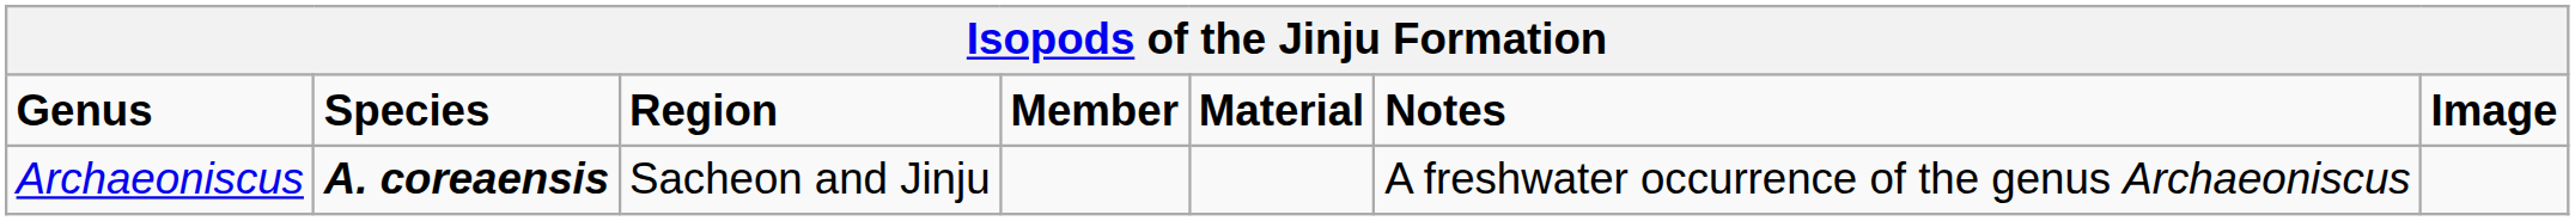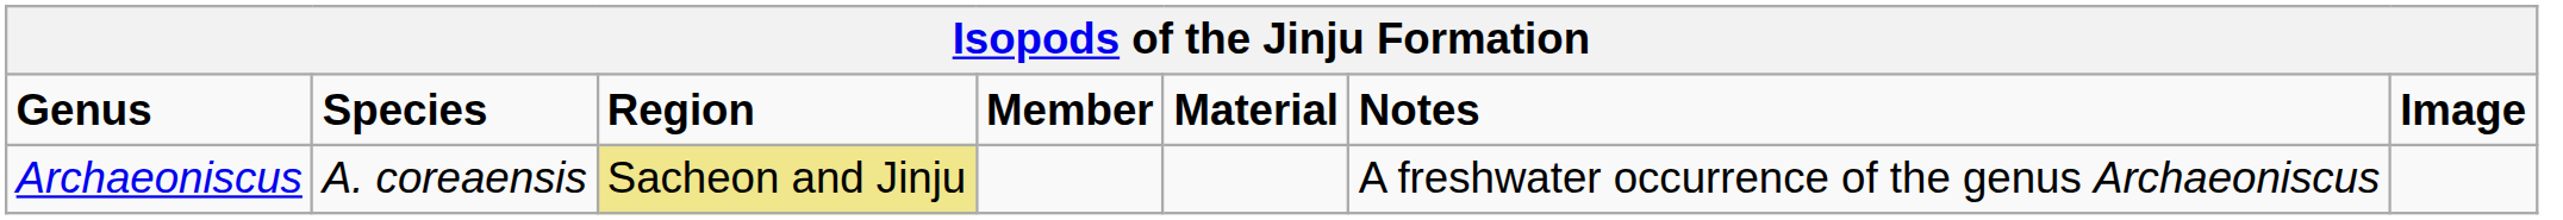Archaeoniscus | Species: bold -> normal
Archaeoniscus | Region: no background -> khaki background
